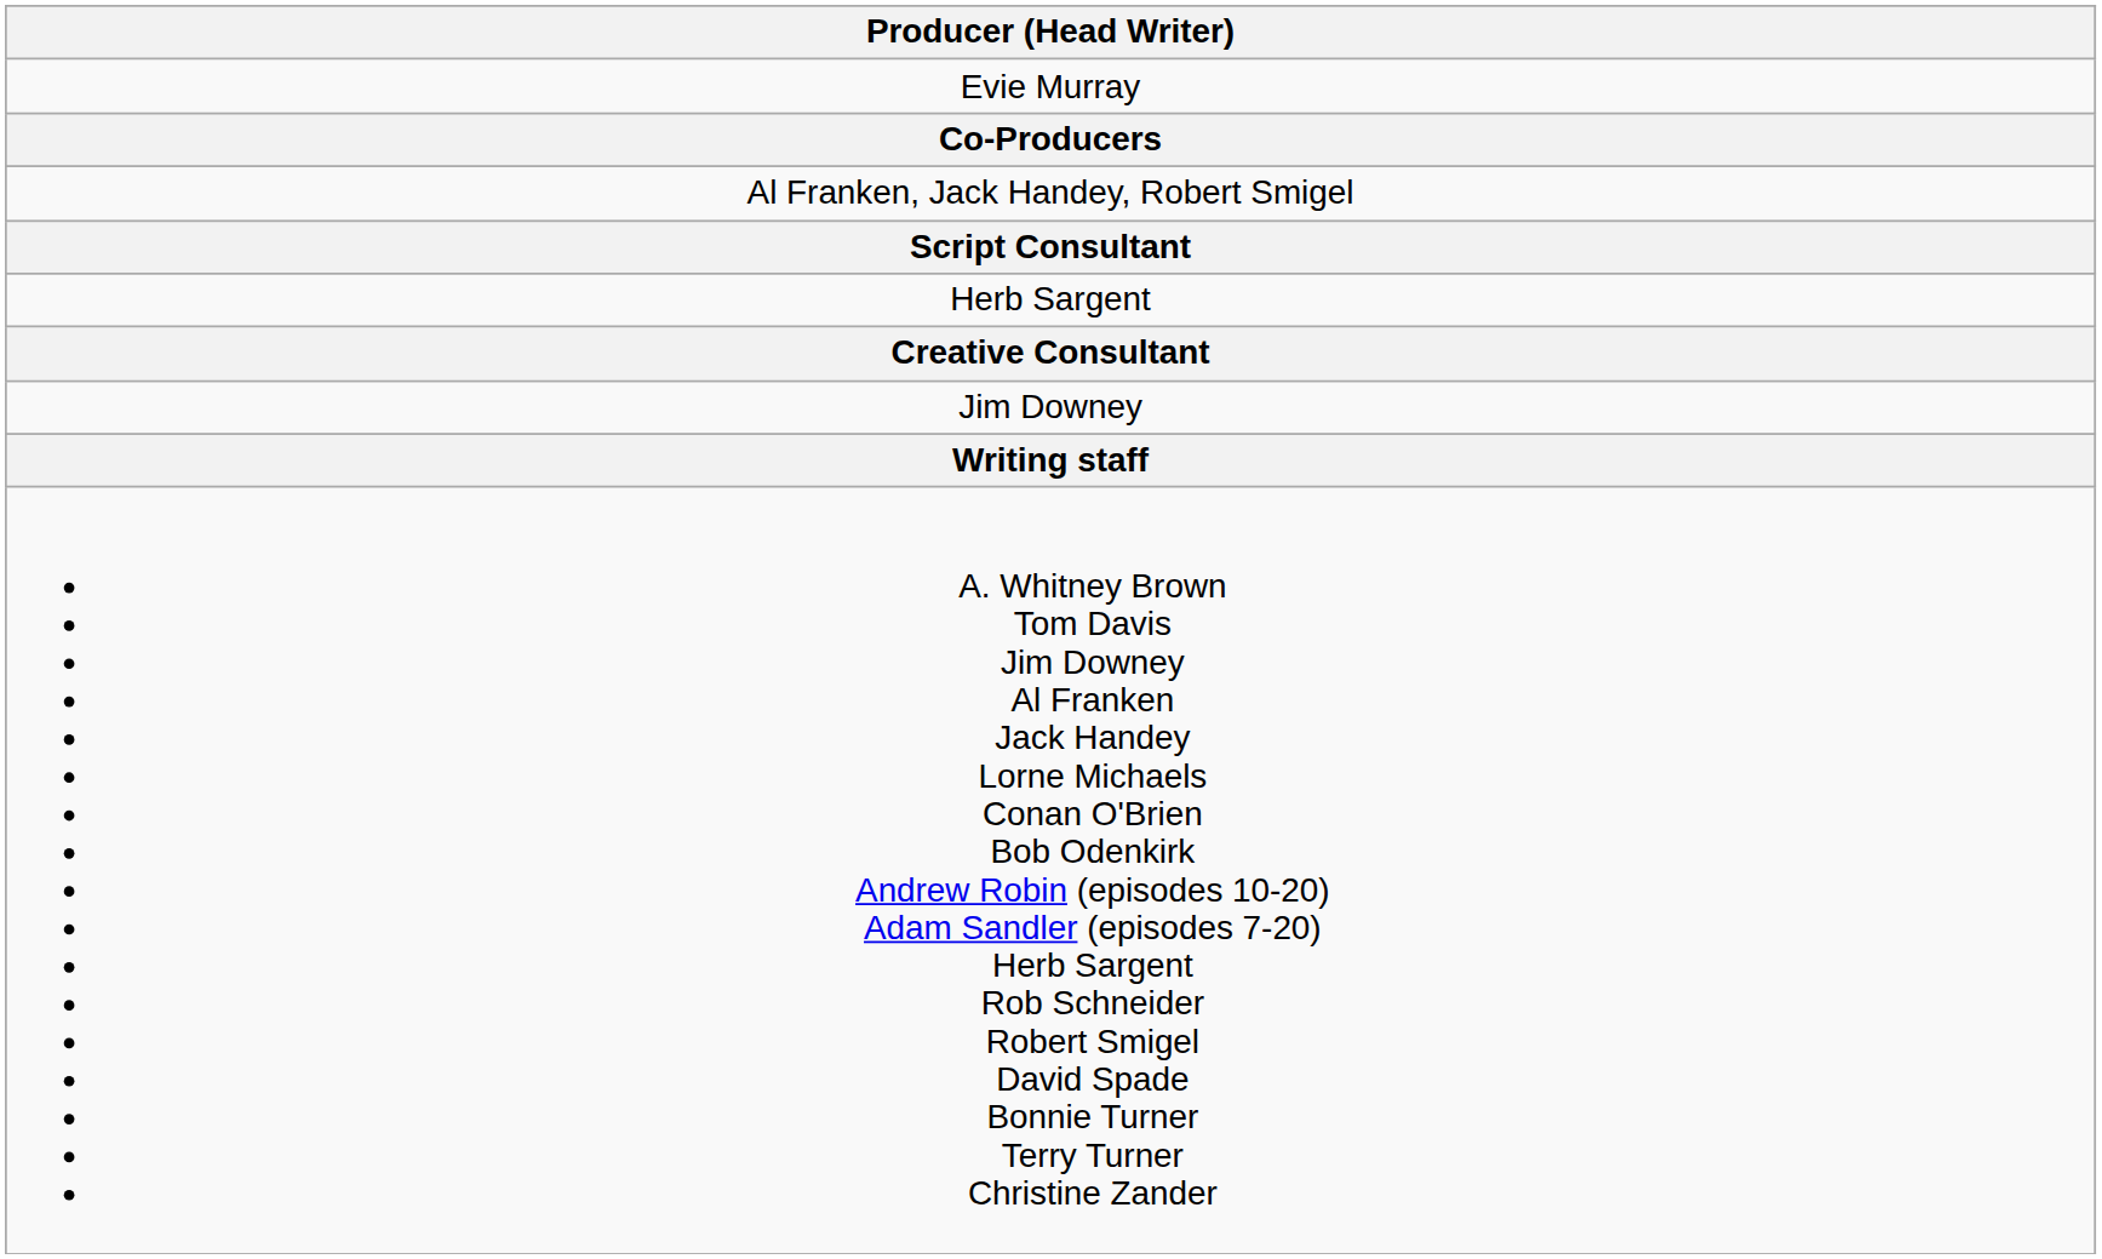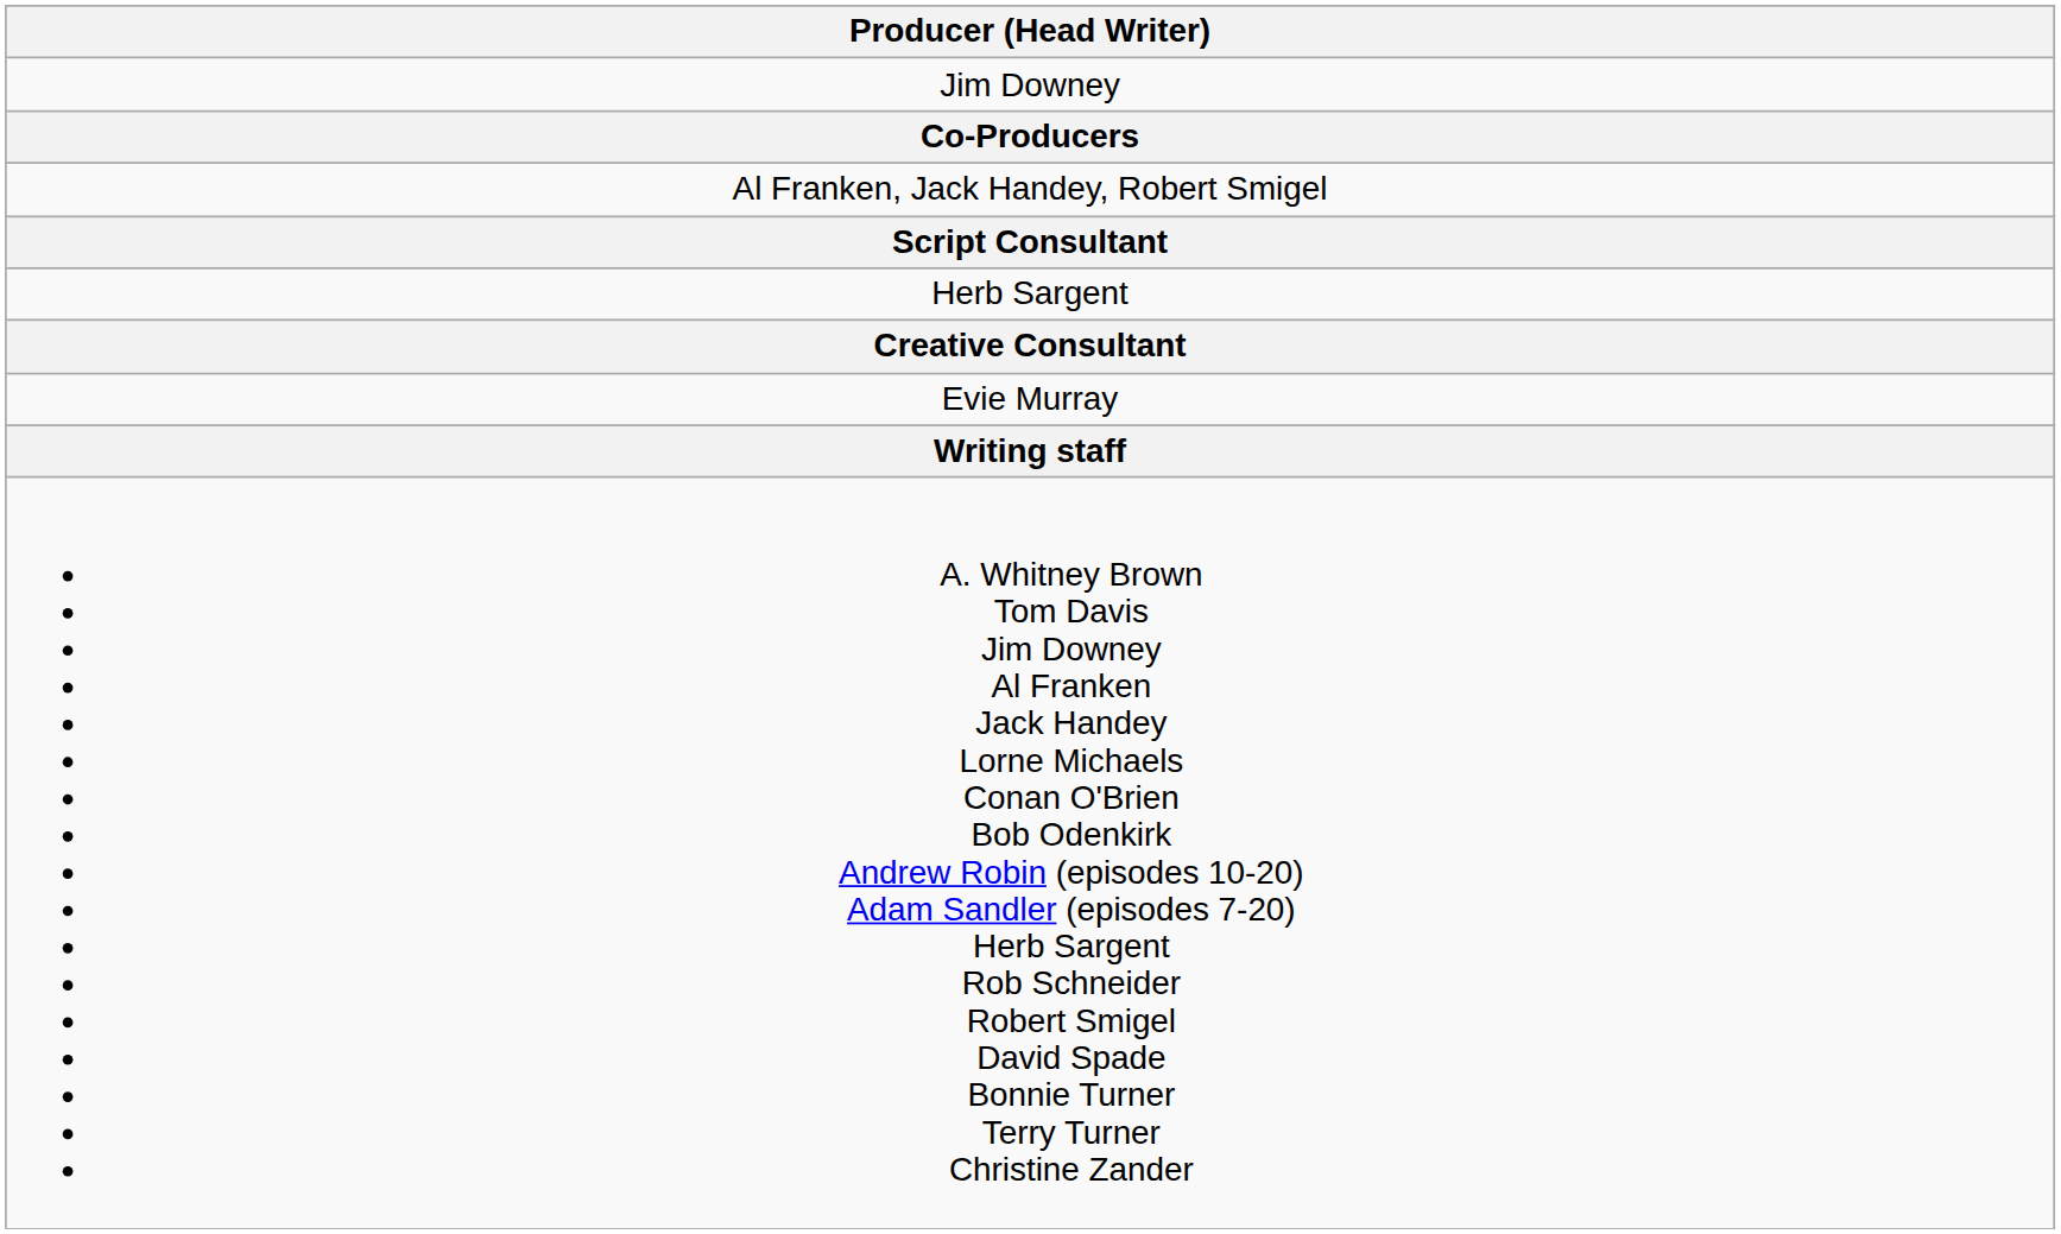row 2 | column 1: Evie Murray -> Jim Downey
row 8 | column 1: Jim Downey -> Evie Murray
